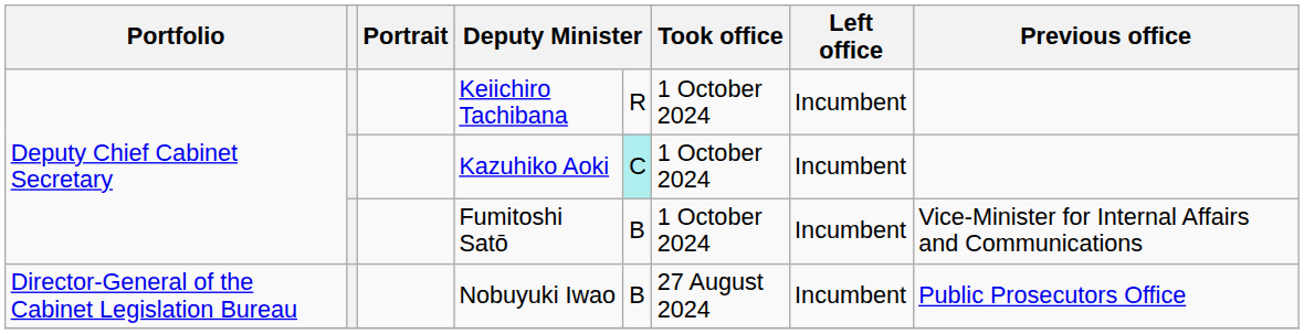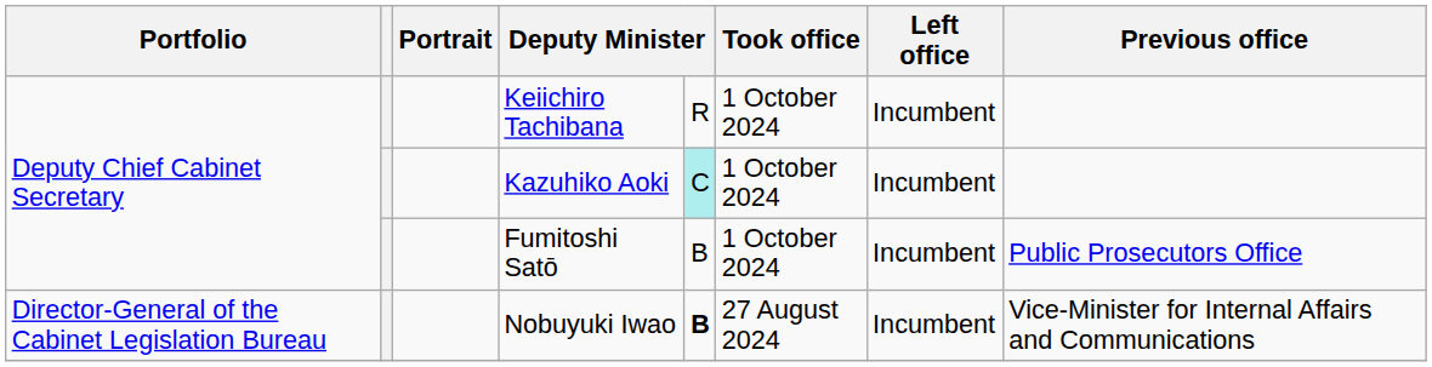Fumitoshi Satō | Previous office: Vice-Minister for Internal Affairs and Communications -> Public Prosecutors Office
Nobuyuki Iwao | column 5: normal -> bold
Nobuyuki Iwao | Previous office: Public Prosecutors Office -> Vice-Minister for Internal Affairs and Communications
